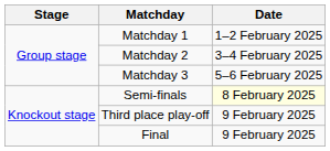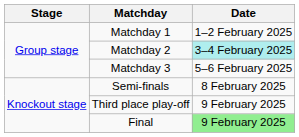Matchday 2 | Date: no background -> paleturquoise background
Semi-finals | Date: lightyellow background -> no background
Final | Date: no background -> lightgreen background
